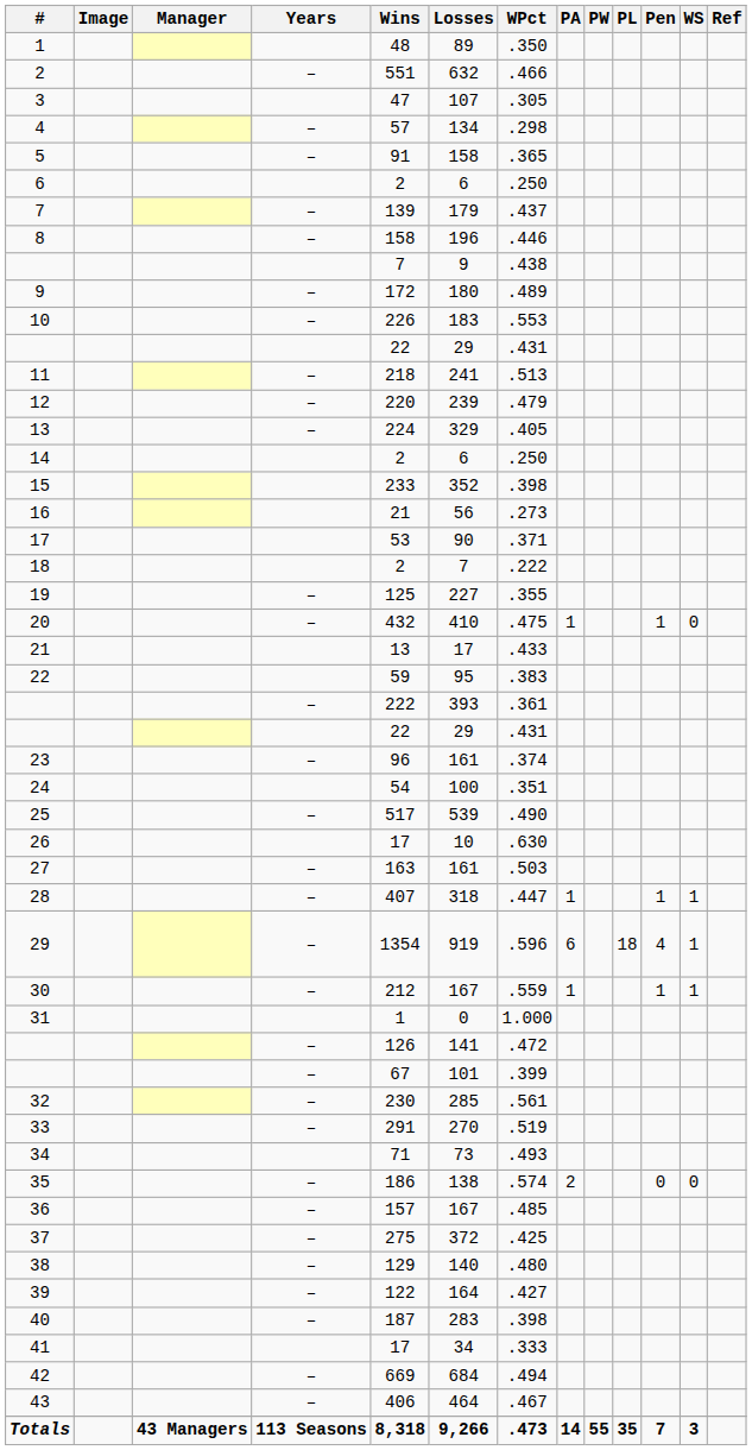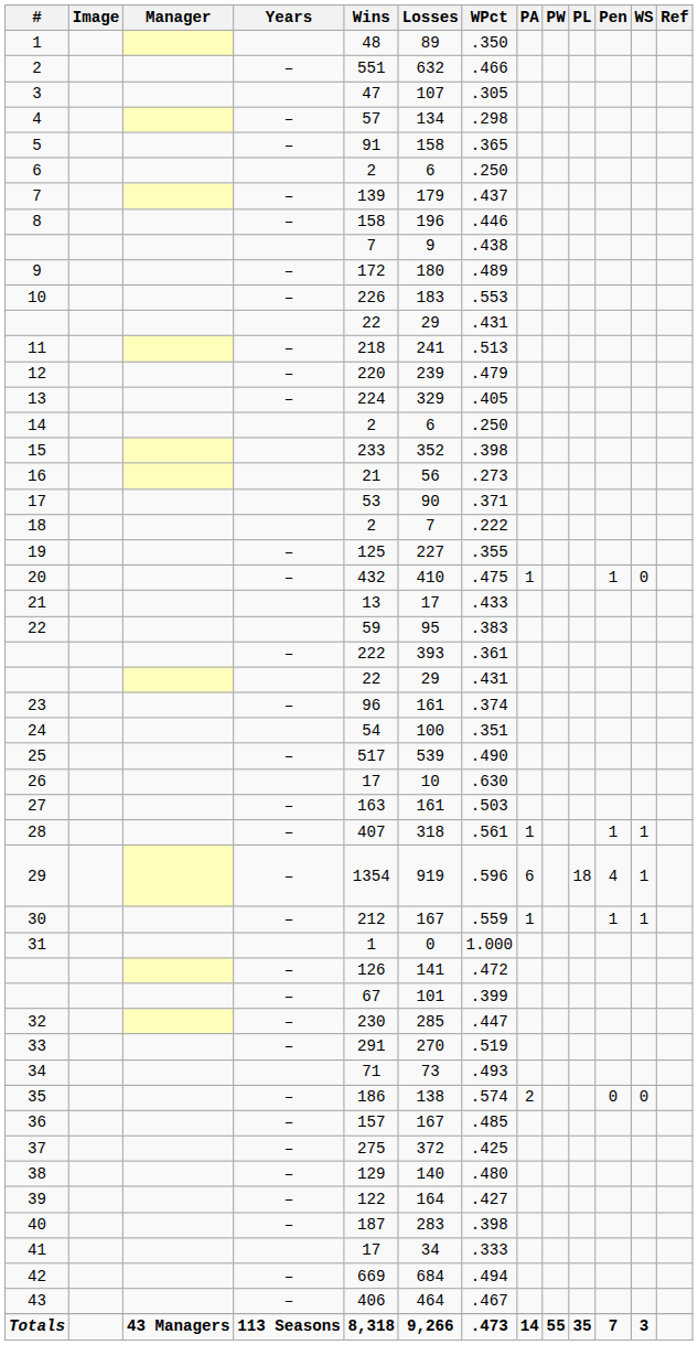28 | WPct: .447 -> .561
32 | WPct: .561 -> .447
